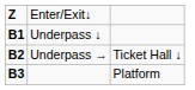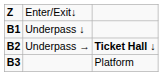Underpass → | column 3: normal -> bold
